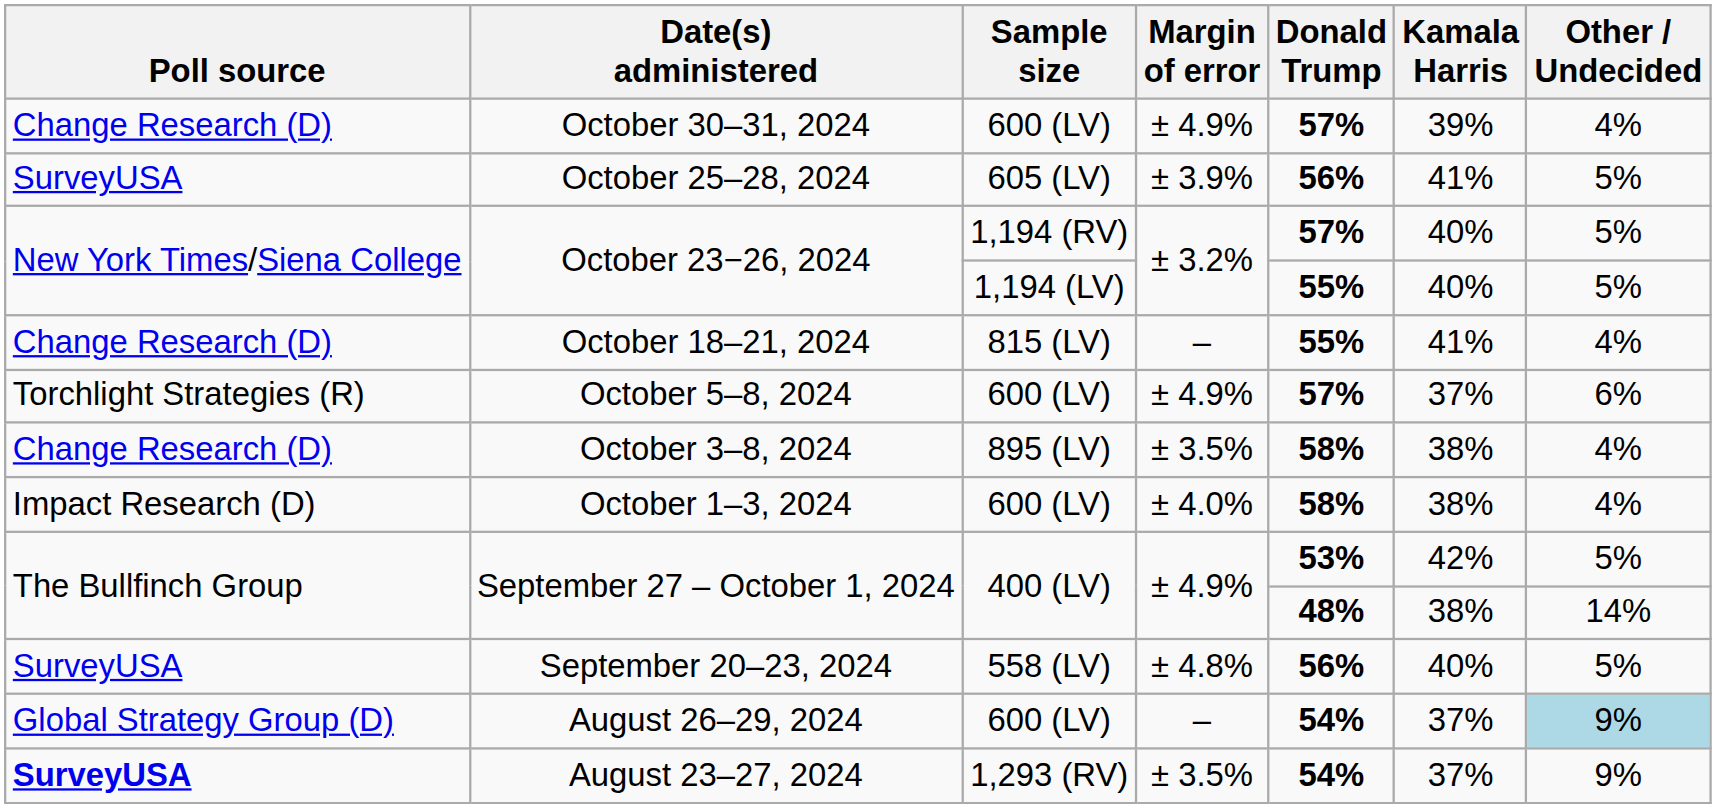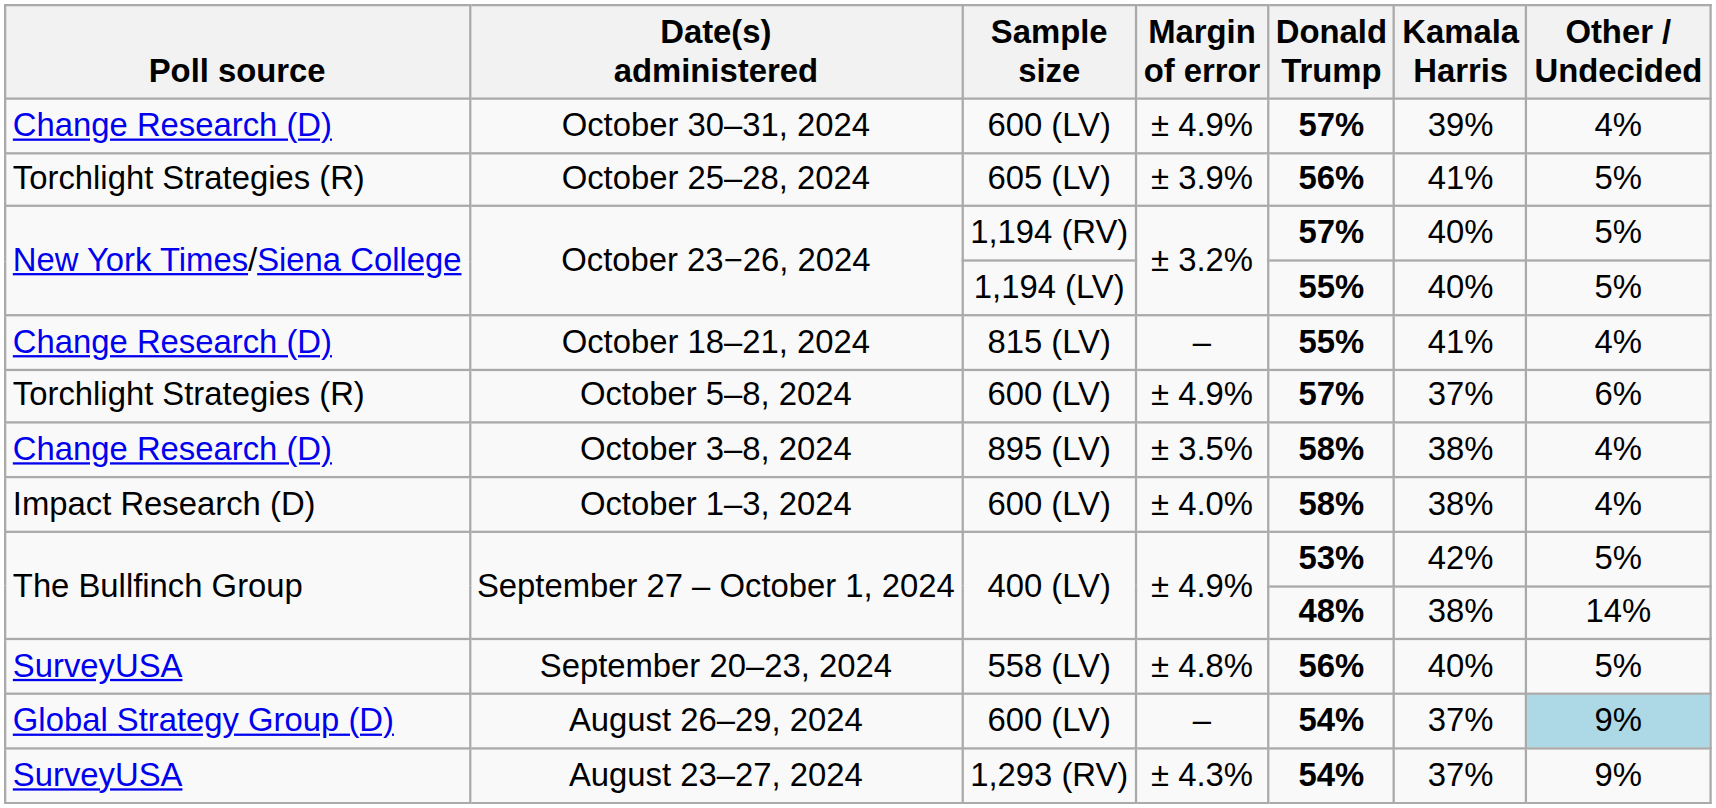October 25–28, 2024 | Poll source: SurveyUSA -> Torchlight Strategies (R)
August 23–27, 2024 | Poll source: bold -> normal
August 23–27, 2024 | Margin of error: ± 3.5% -> ± 4.3%
